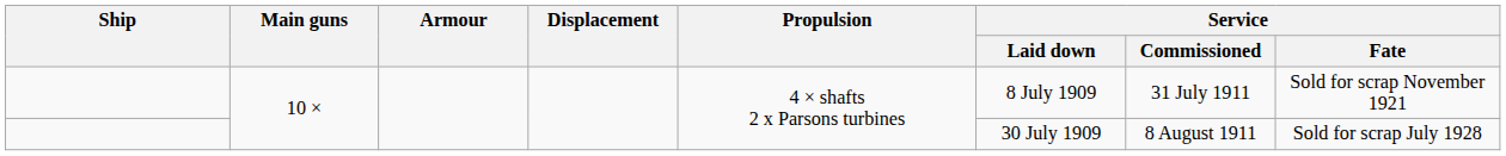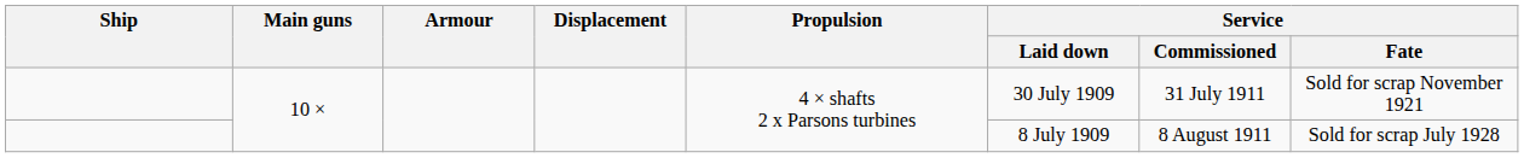row 3 | Service / Laid down: 8 July 1909 -> 30 July 1909
row 4 | Service / Laid down: 30 July 1909 -> 8 July 1909
